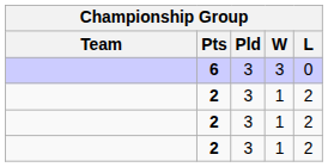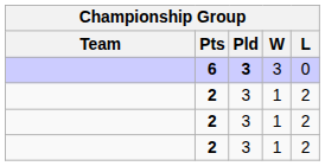6 | Pld: normal -> bold
